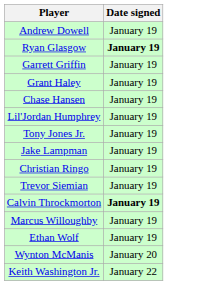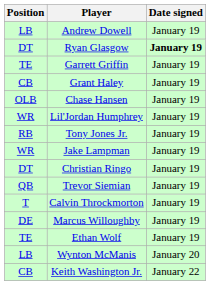+ column: Position | LB | DT | TE | CB | OLB | WR | RB | WR | DT | QB | T | DE | TE | LB | CB
Calvin Throckmorton | Date signed: bold -> normal
